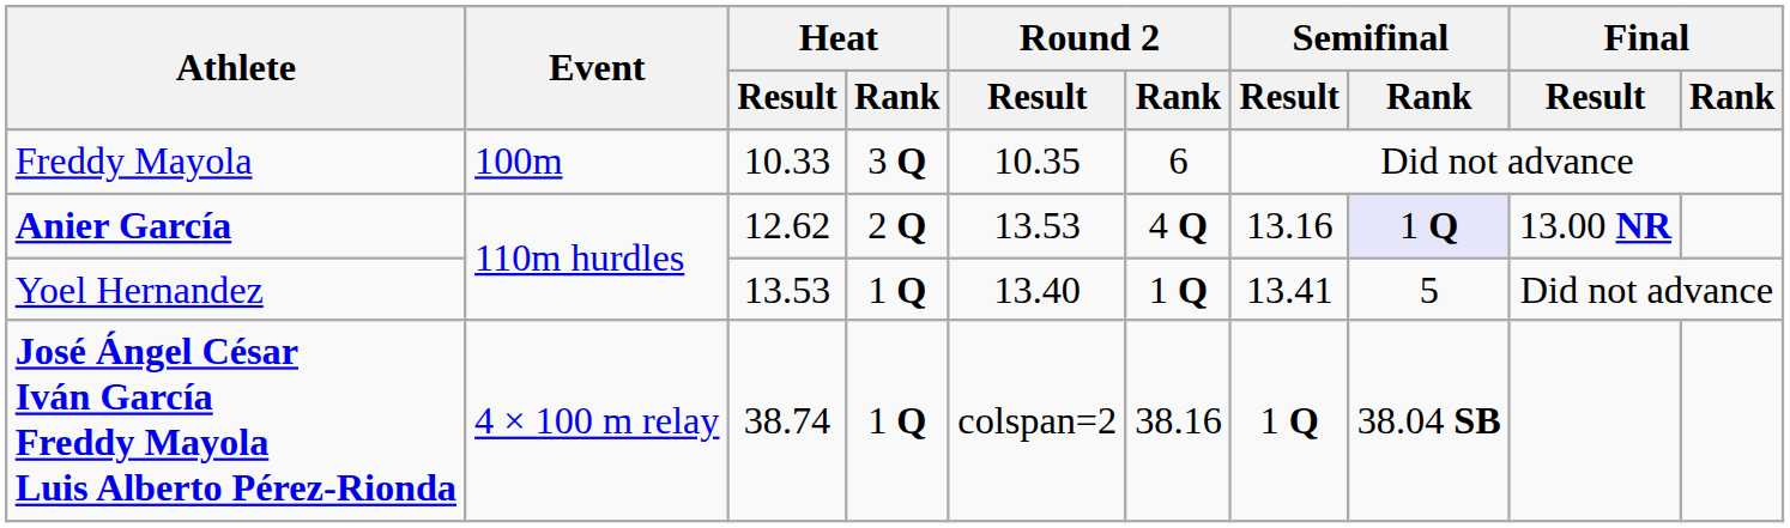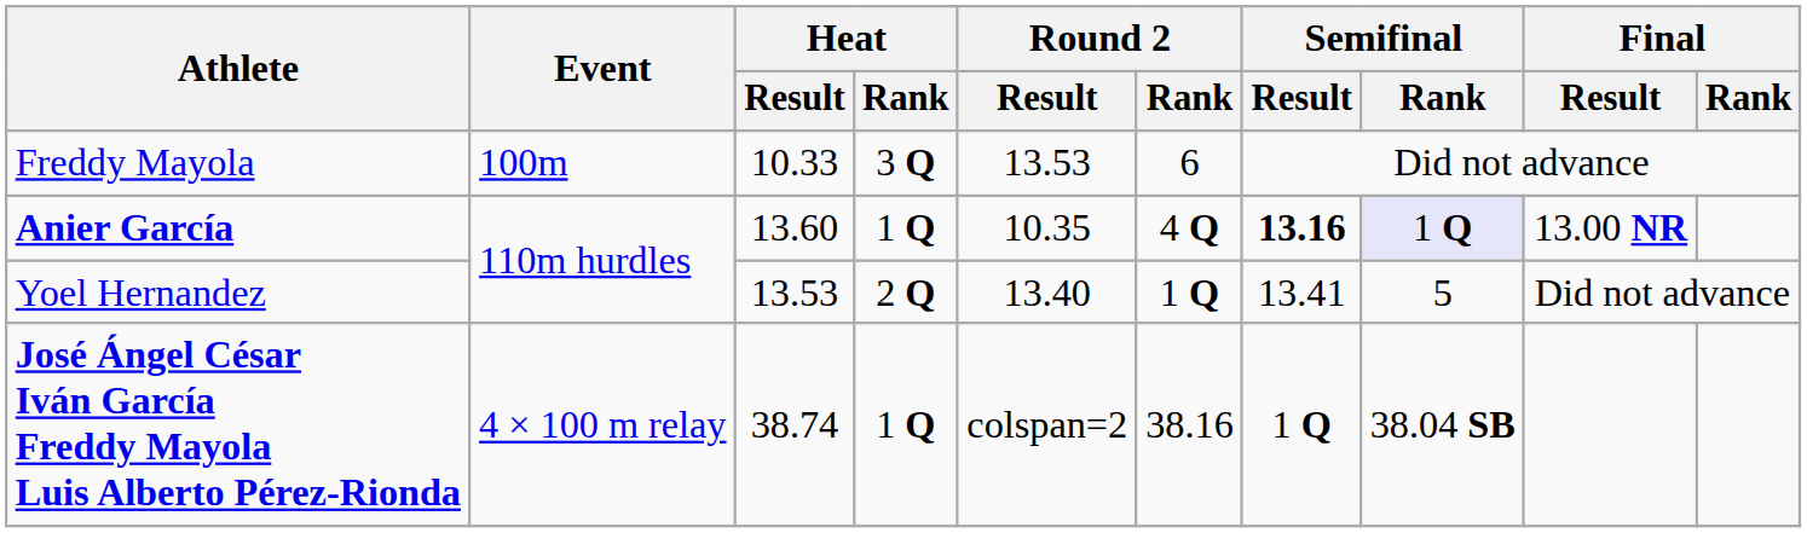Freddy Mayola | Round 2 / Result: 10.35 -> 13.53
Anier García | Heat / Result: 12.62 -> 13.60
Anier García | Heat / Rank: 2 Q -> 1 Q
Anier García | Round 2 / Result: 13.53 -> 10.35
Anier García | Semifinal / Result: normal -> bold
Yoel Hernandez | Heat / Rank: 1 Q -> 2 Q
